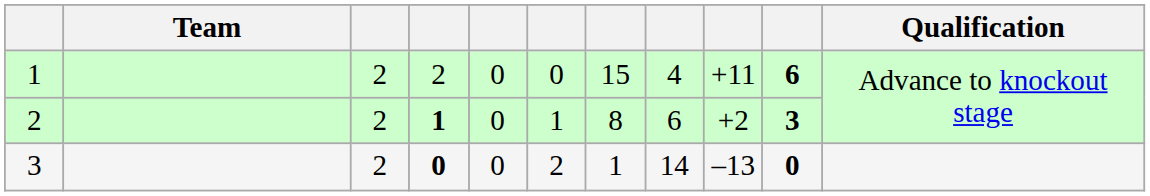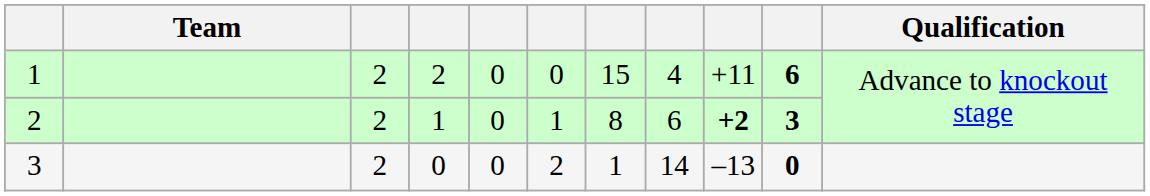row 3 | column 4: bold -> normal
row 3 | column 9: normal -> bold
row 4 | column 4: bold -> normal
